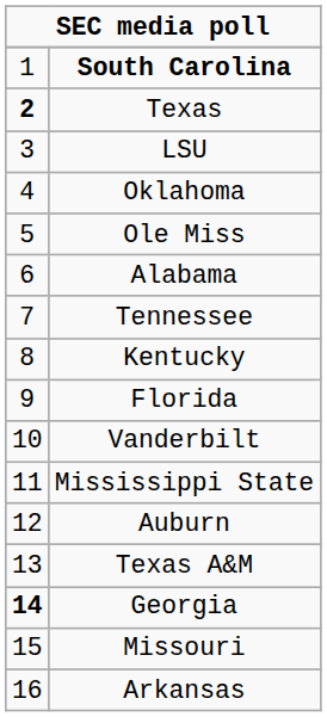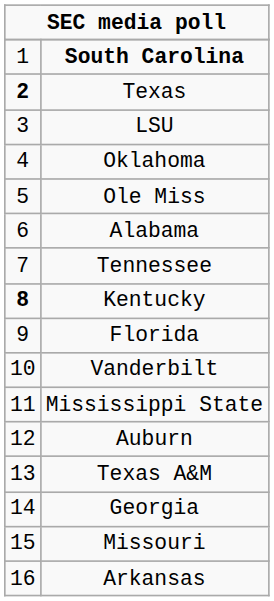Kentucky | column 1: normal -> bold
Georgia | column 1: bold -> normal
